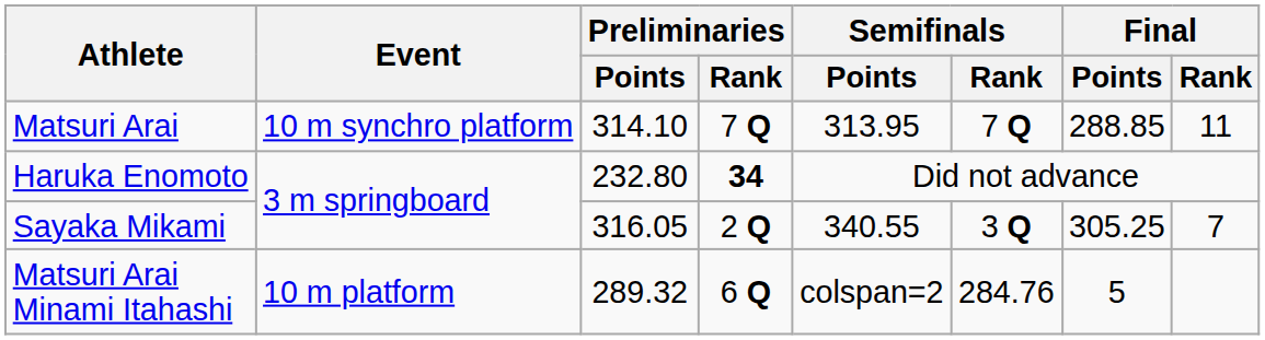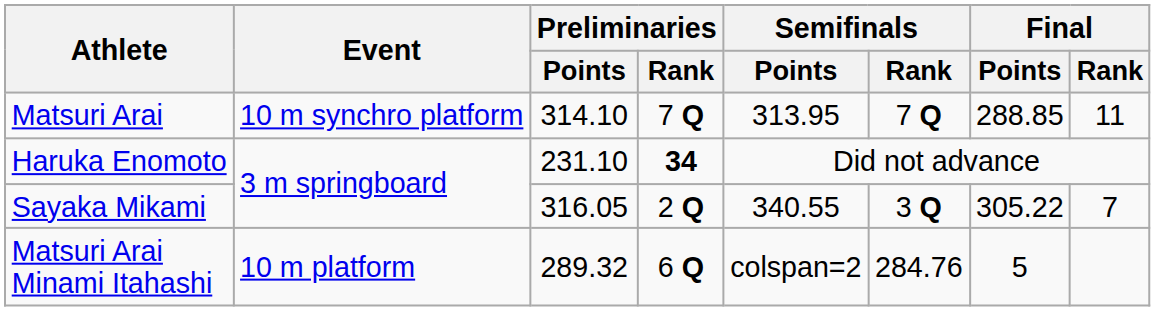Haruka Enomoto | Preliminaries / Points: 232.80 -> 231.10
Sayaka Mikami | Final / Points: 305.25 -> 305.22
